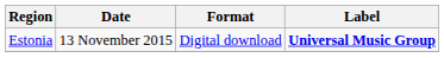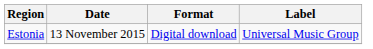Estonia | Label: bold -> normal
